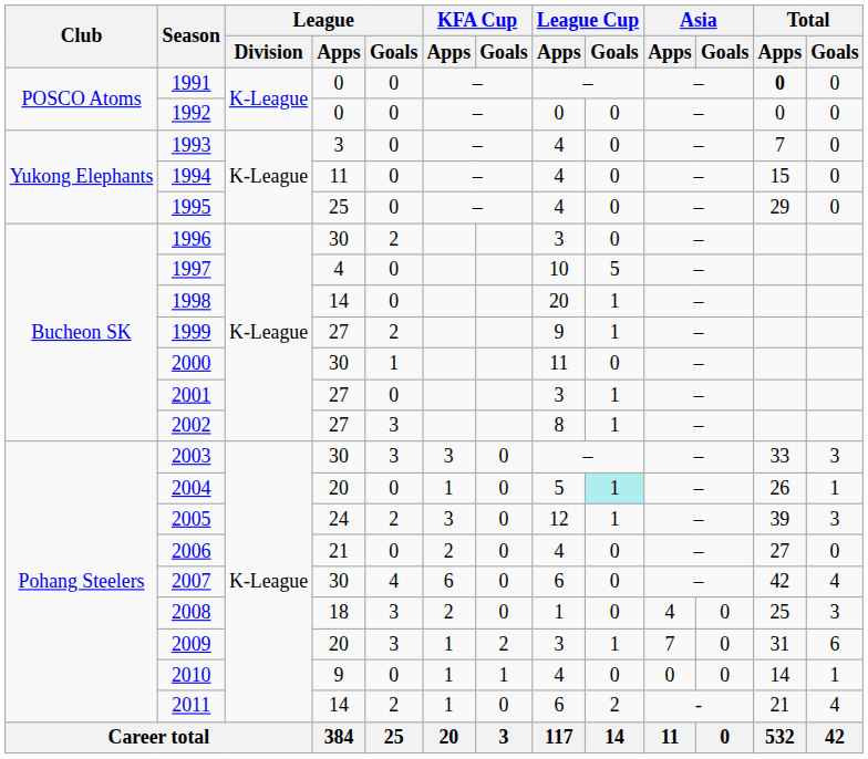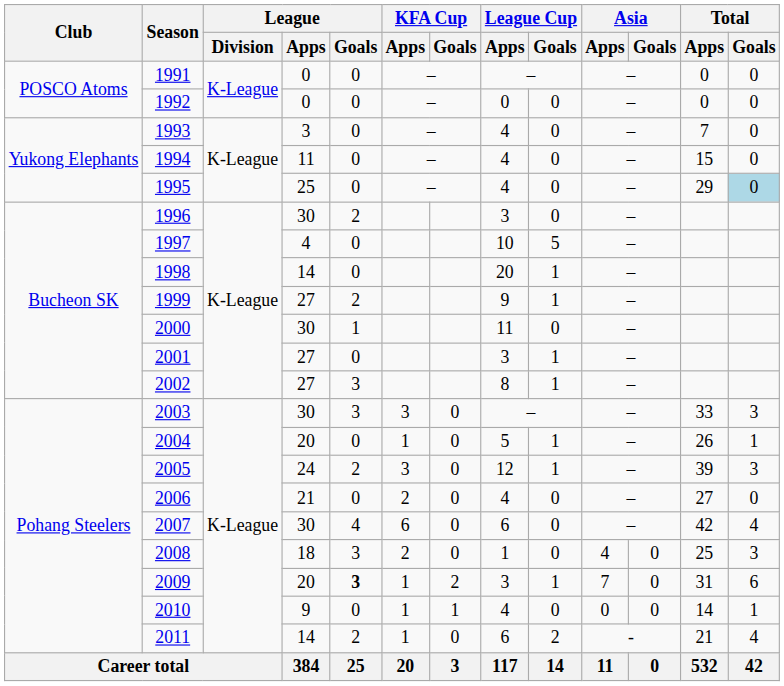1991 | Total / Apps: bold -> normal
1995 | Total / Goals: no background -> lightblue background
2004 | League Cup / Goals: paleturquoise background -> no background
2009 | League / Goals: normal -> bold
